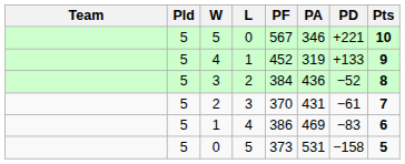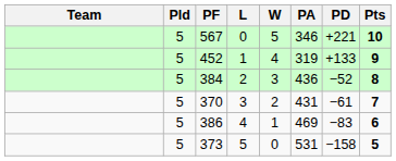columns swapped: W <-> PF
